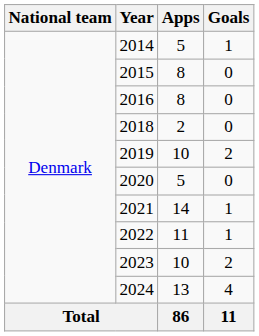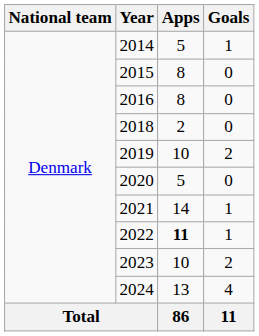2022 | Apps: normal -> bold
